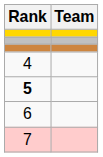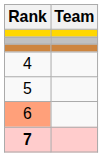row 6 | Rank: bold -> normal
row 7 | Rank: no background -> lightsalmon background
row 8 | Rank: normal -> bold
